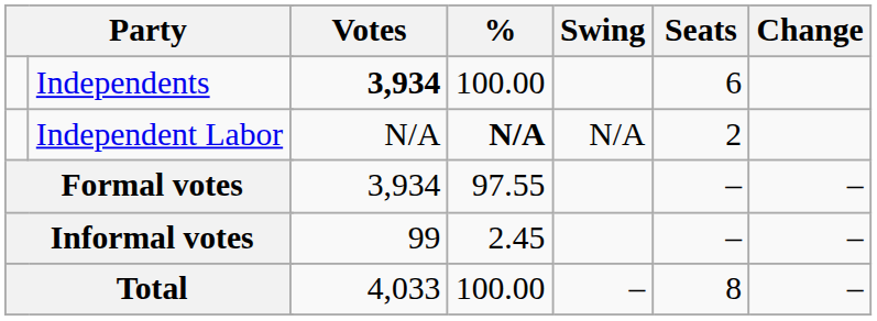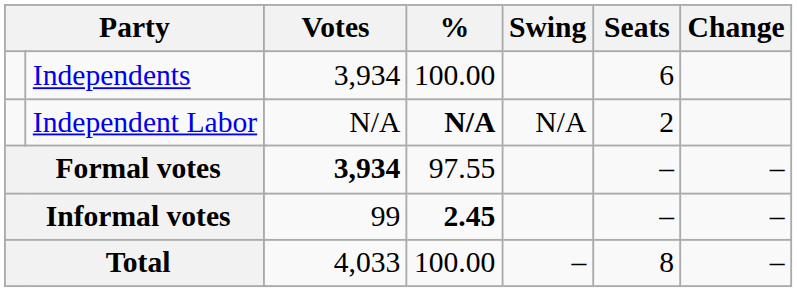Independents | Votes: bold -> normal
Formal votes | Votes: normal -> bold
Informal votes | %: normal -> bold
